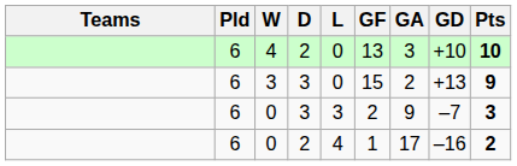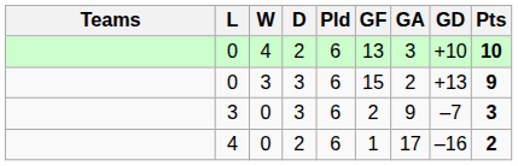columns swapped: Pld <-> L
